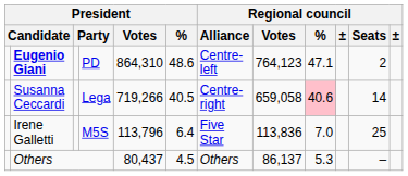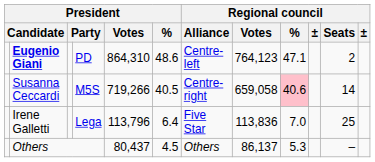Susanna Ceccardi | column 4: Lega -> M5S
Irene Galletti | column 4: M5S -> Lega
